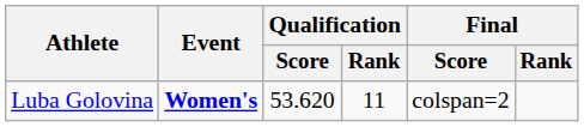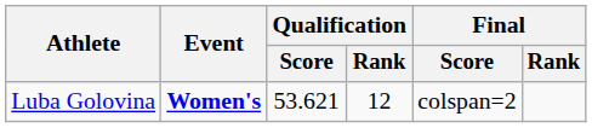Luba Golovina | Qualification / Score: 53.620 -> 53.621
Luba Golovina | Qualification / Rank: 11 -> 12
